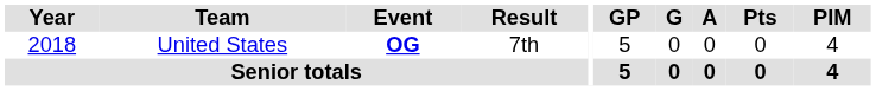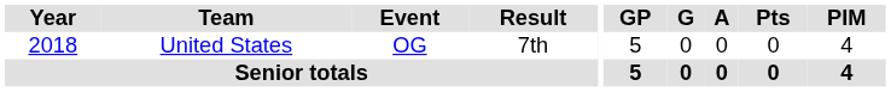United States | Event: bold -> normal
